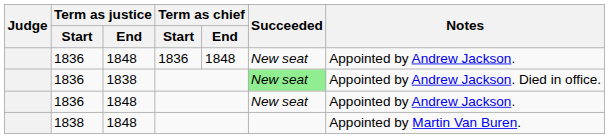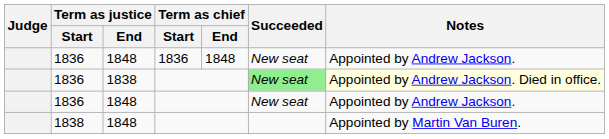1836 / 1838 | Notes: no background -> lightyellow background
